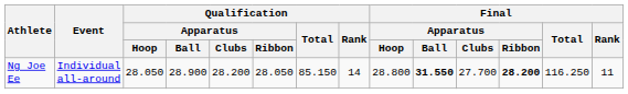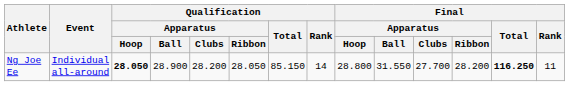row 4 | Qualification / Apparatus / Hoop: normal -> bold
row 4 | Final / Apparatus / Ball: bold -> normal
row 4 | Final / Apparatus / Ribbon: bold -> normal
row 4 | Final / Total: normal -> bold
